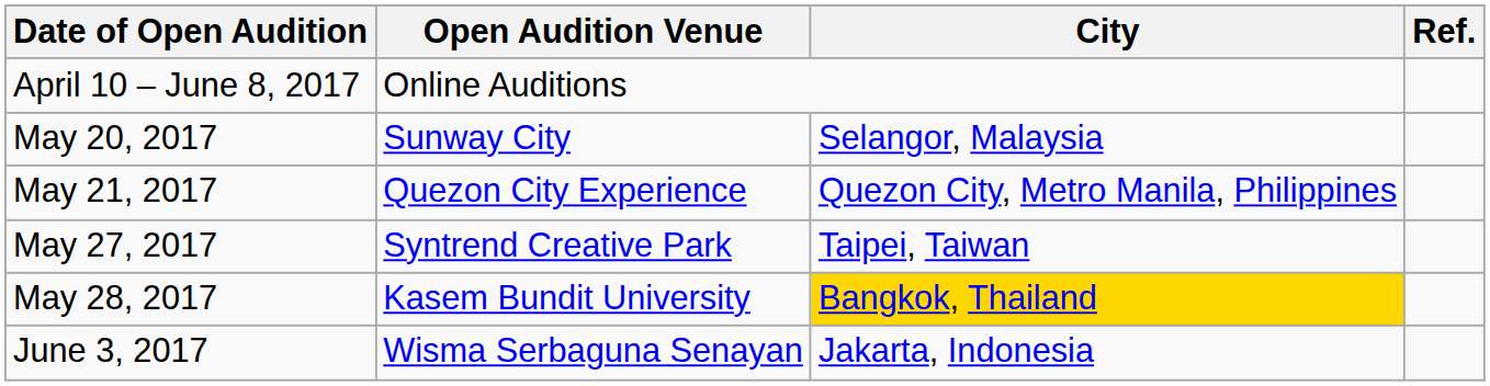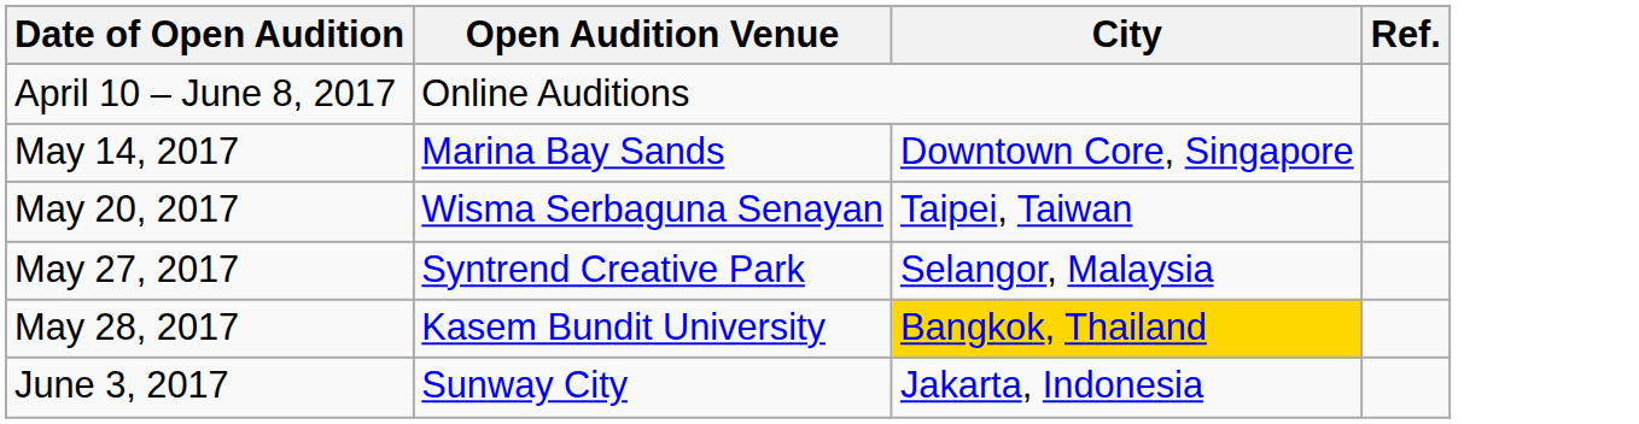+ row: May 14, 2017 | Marina Bay Sands | Downtown Core, Singapore
May 20, 2017 | Open Audition Venue: Sunway City -> Wisma Serbaguna Senayan
May 20, 2017 | City: Selangor, Malaysia -> Taipei, Taiwan
- row: May 21, 2017 | Quezon City Experience | Quezon City, Metro Manila, Philippines
May 27, 2017 | City: Taipei, Taiwan -> Selangor, Malaysia
June 3, 2017 | Open Audition Venue: Wisma Serbaguna Senayan -> Sunway City
